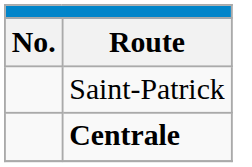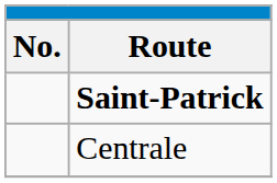Saint-Patrick | Route: normal -> bold
Centrale | Route: bold -> normal
